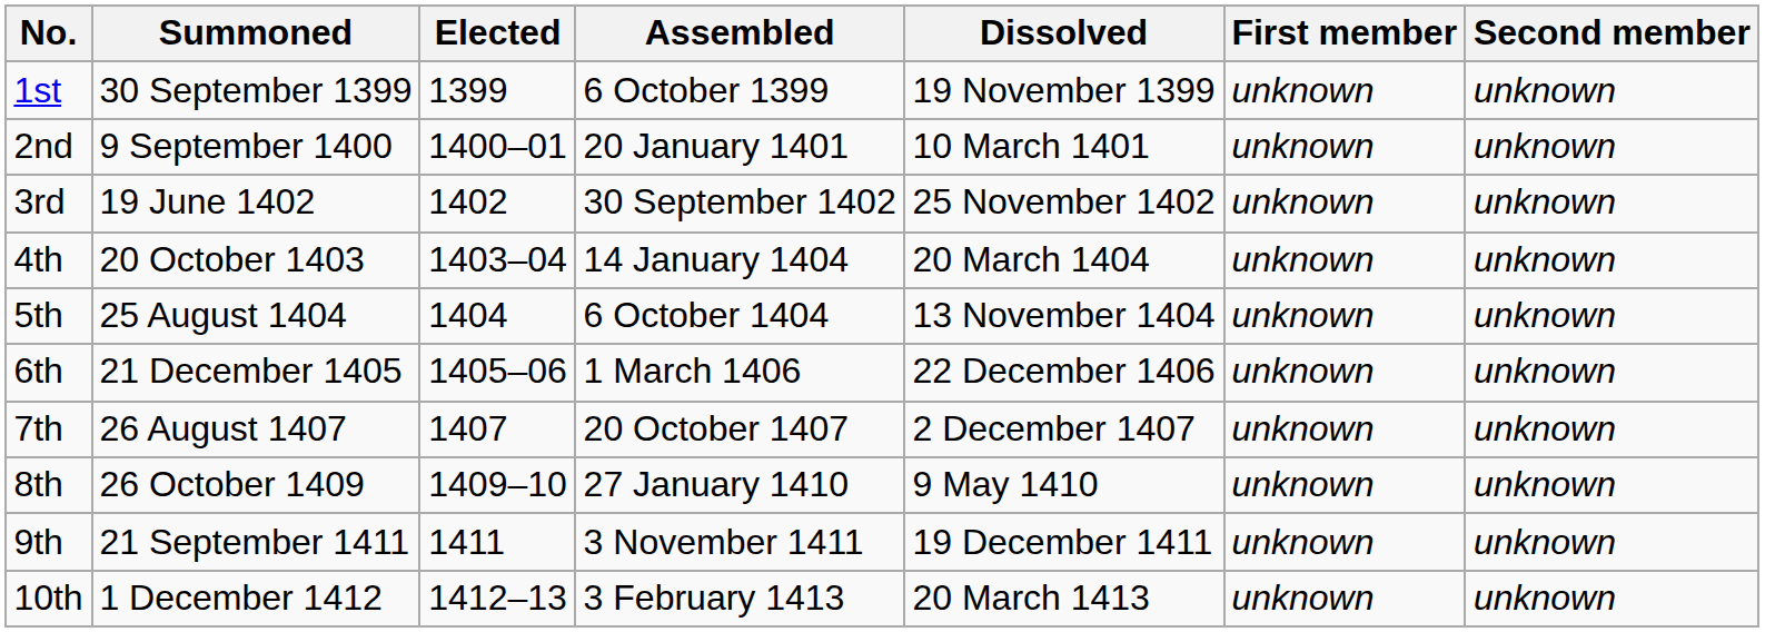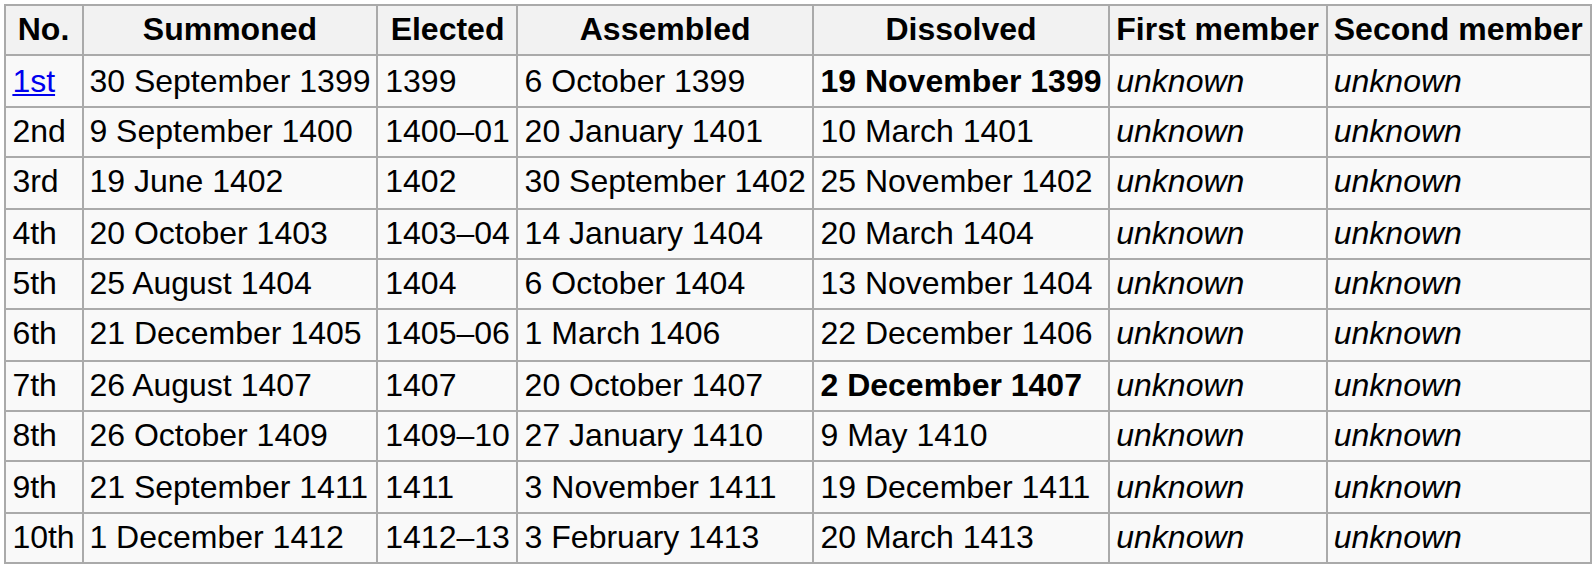1st | Dissolved: normal -> bold
7th | Dissolved: normal -> bold
